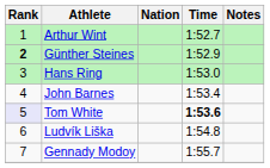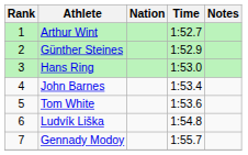Günther Steines | Rank: bold -> normal
Tom White | Rank: lavender background -> no background
Tom White | Time: bold -> normal
